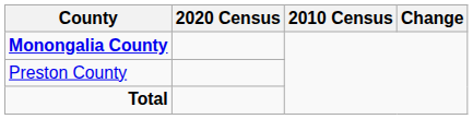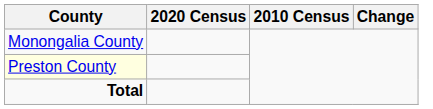Monongalia County | County: bold -> normal
Preston County | County: no background -> lightyellow background
